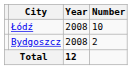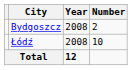rows swapped: Łódź <-> Bydgoszcz
